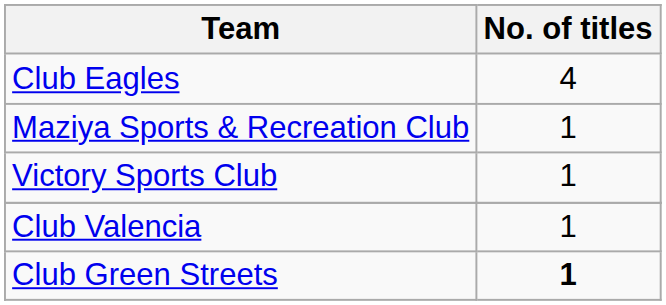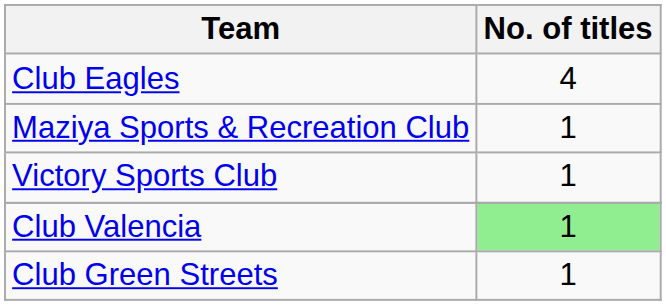Club Valencia | No. of titles: no background -> lightgreen background
Club Green Streets | No. of titles: bold -> normal
